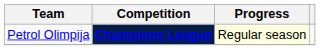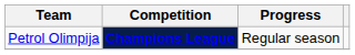Petrol Olimpija | Progress: lightyellow background -> no background
